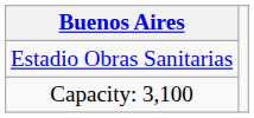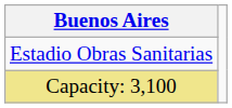Capacity: 3,100 | Buenos Aires: no background -> khaki background
